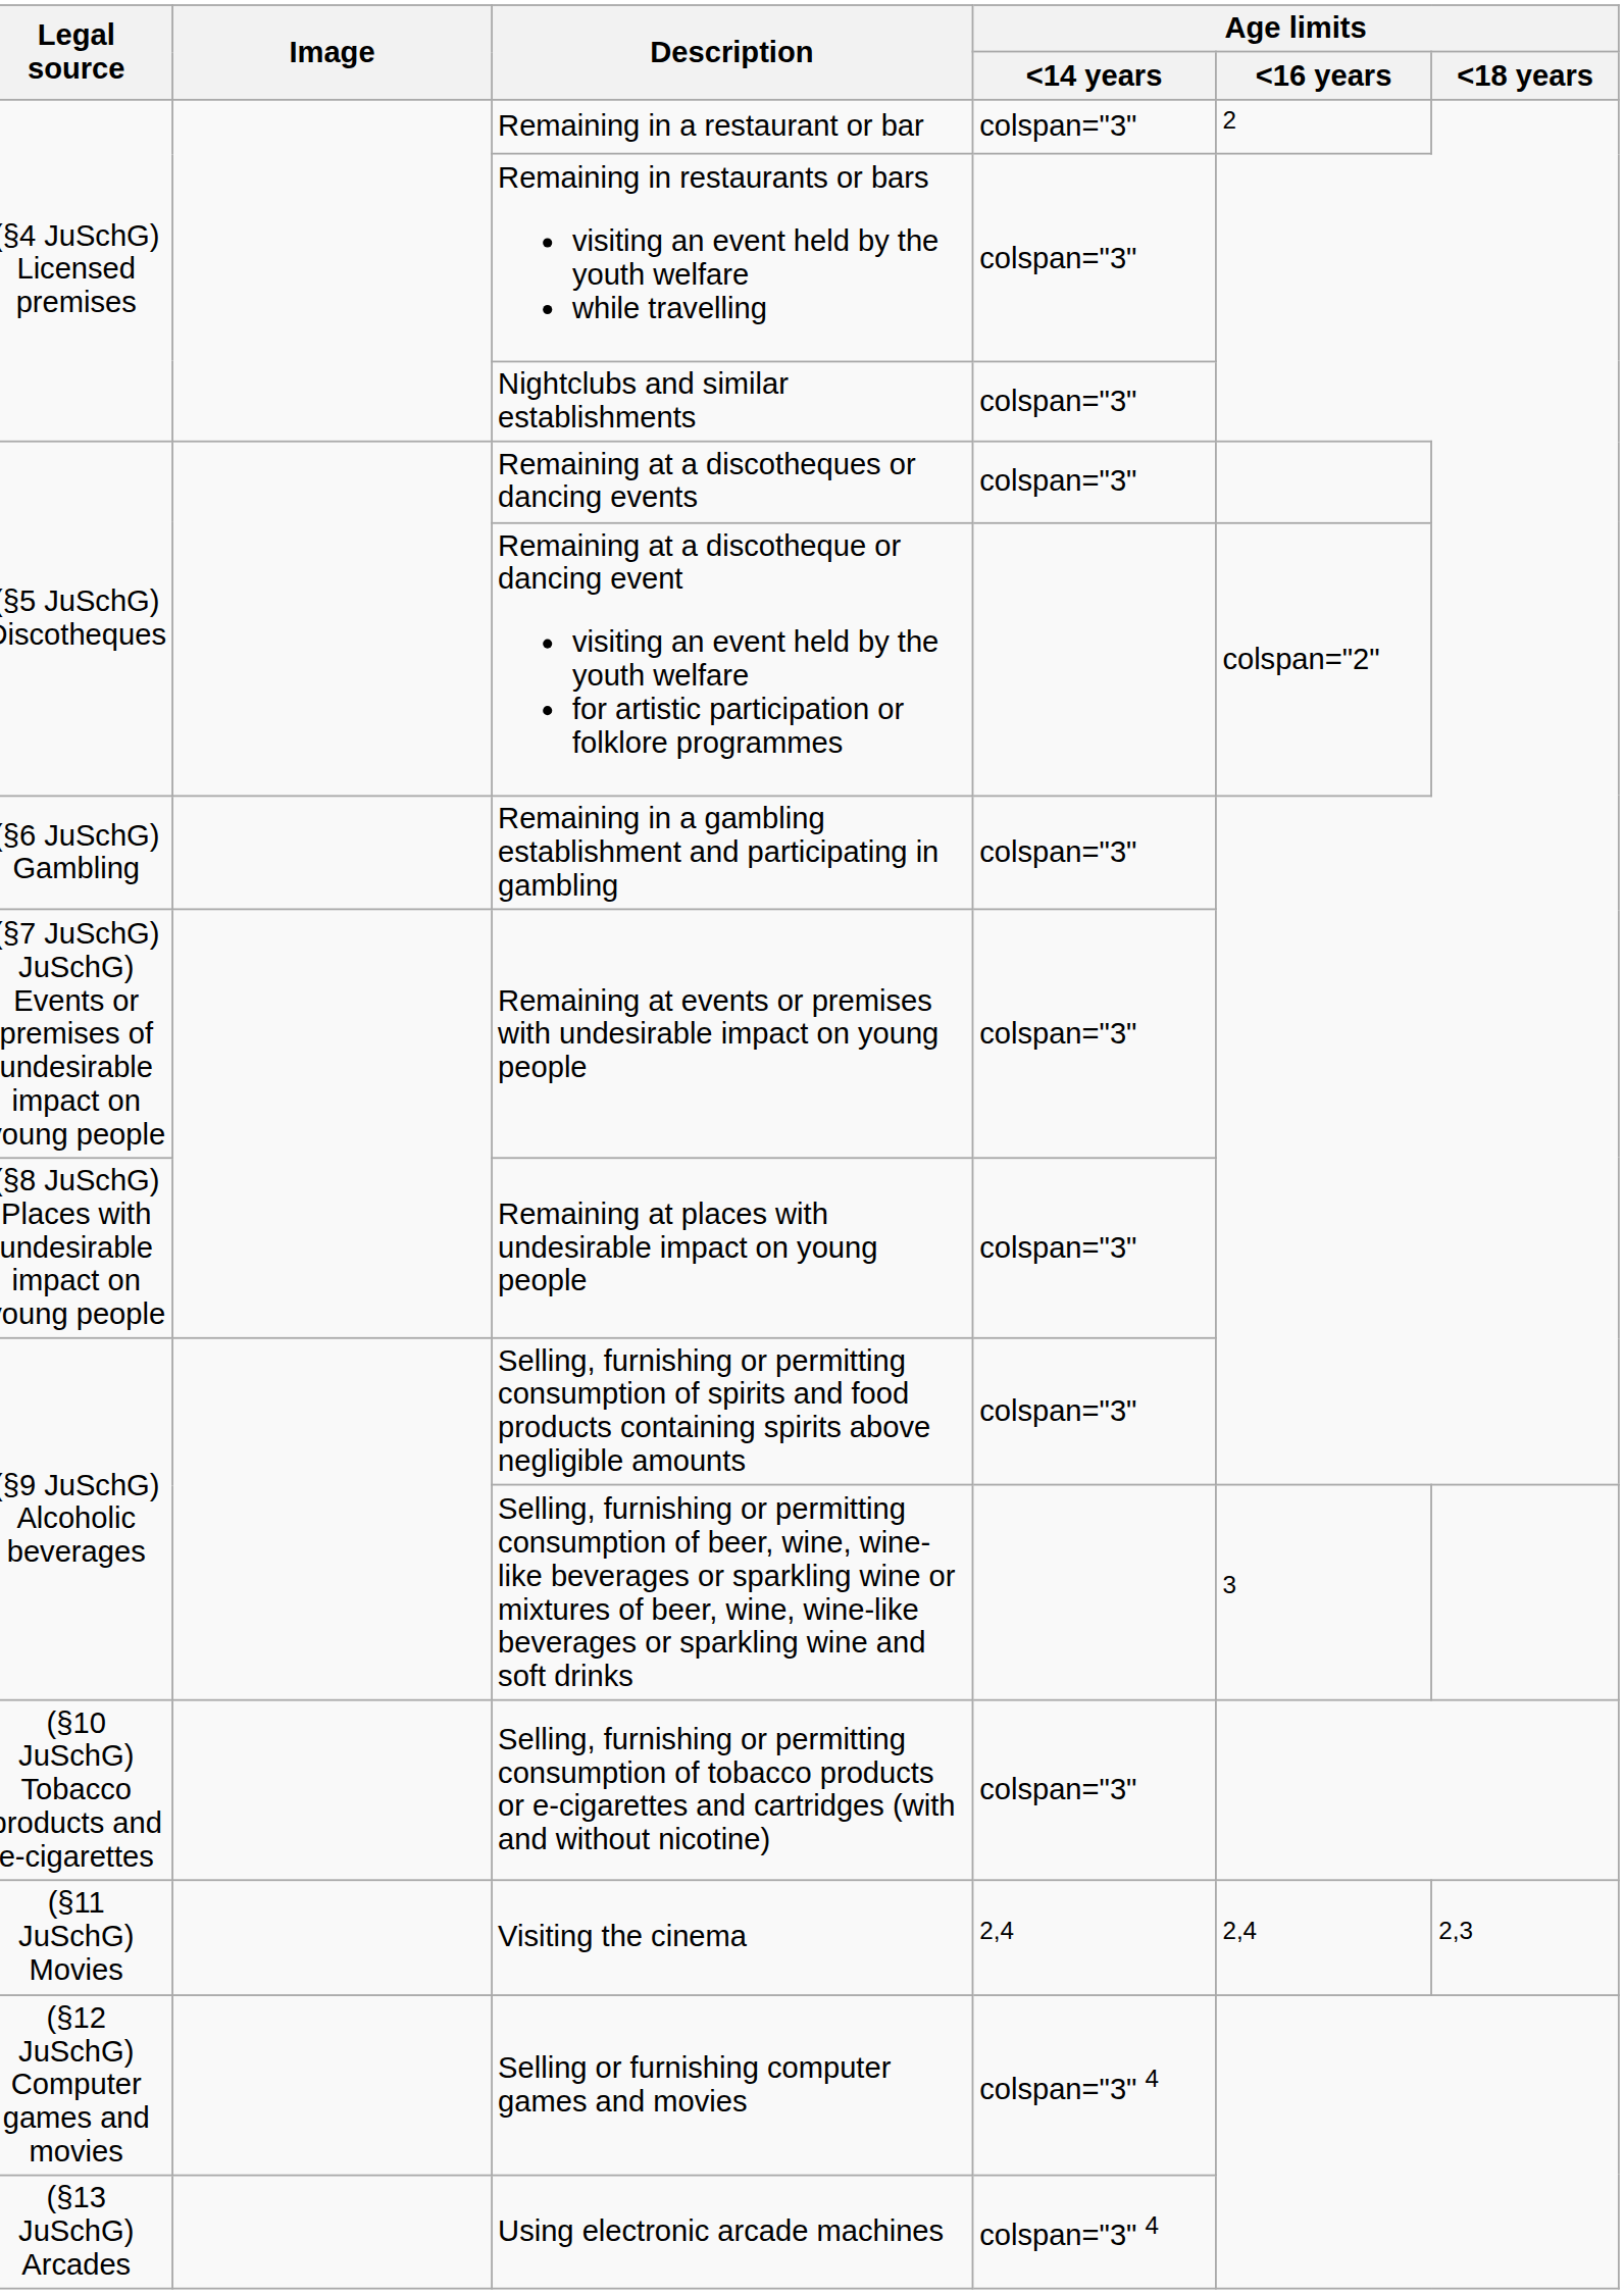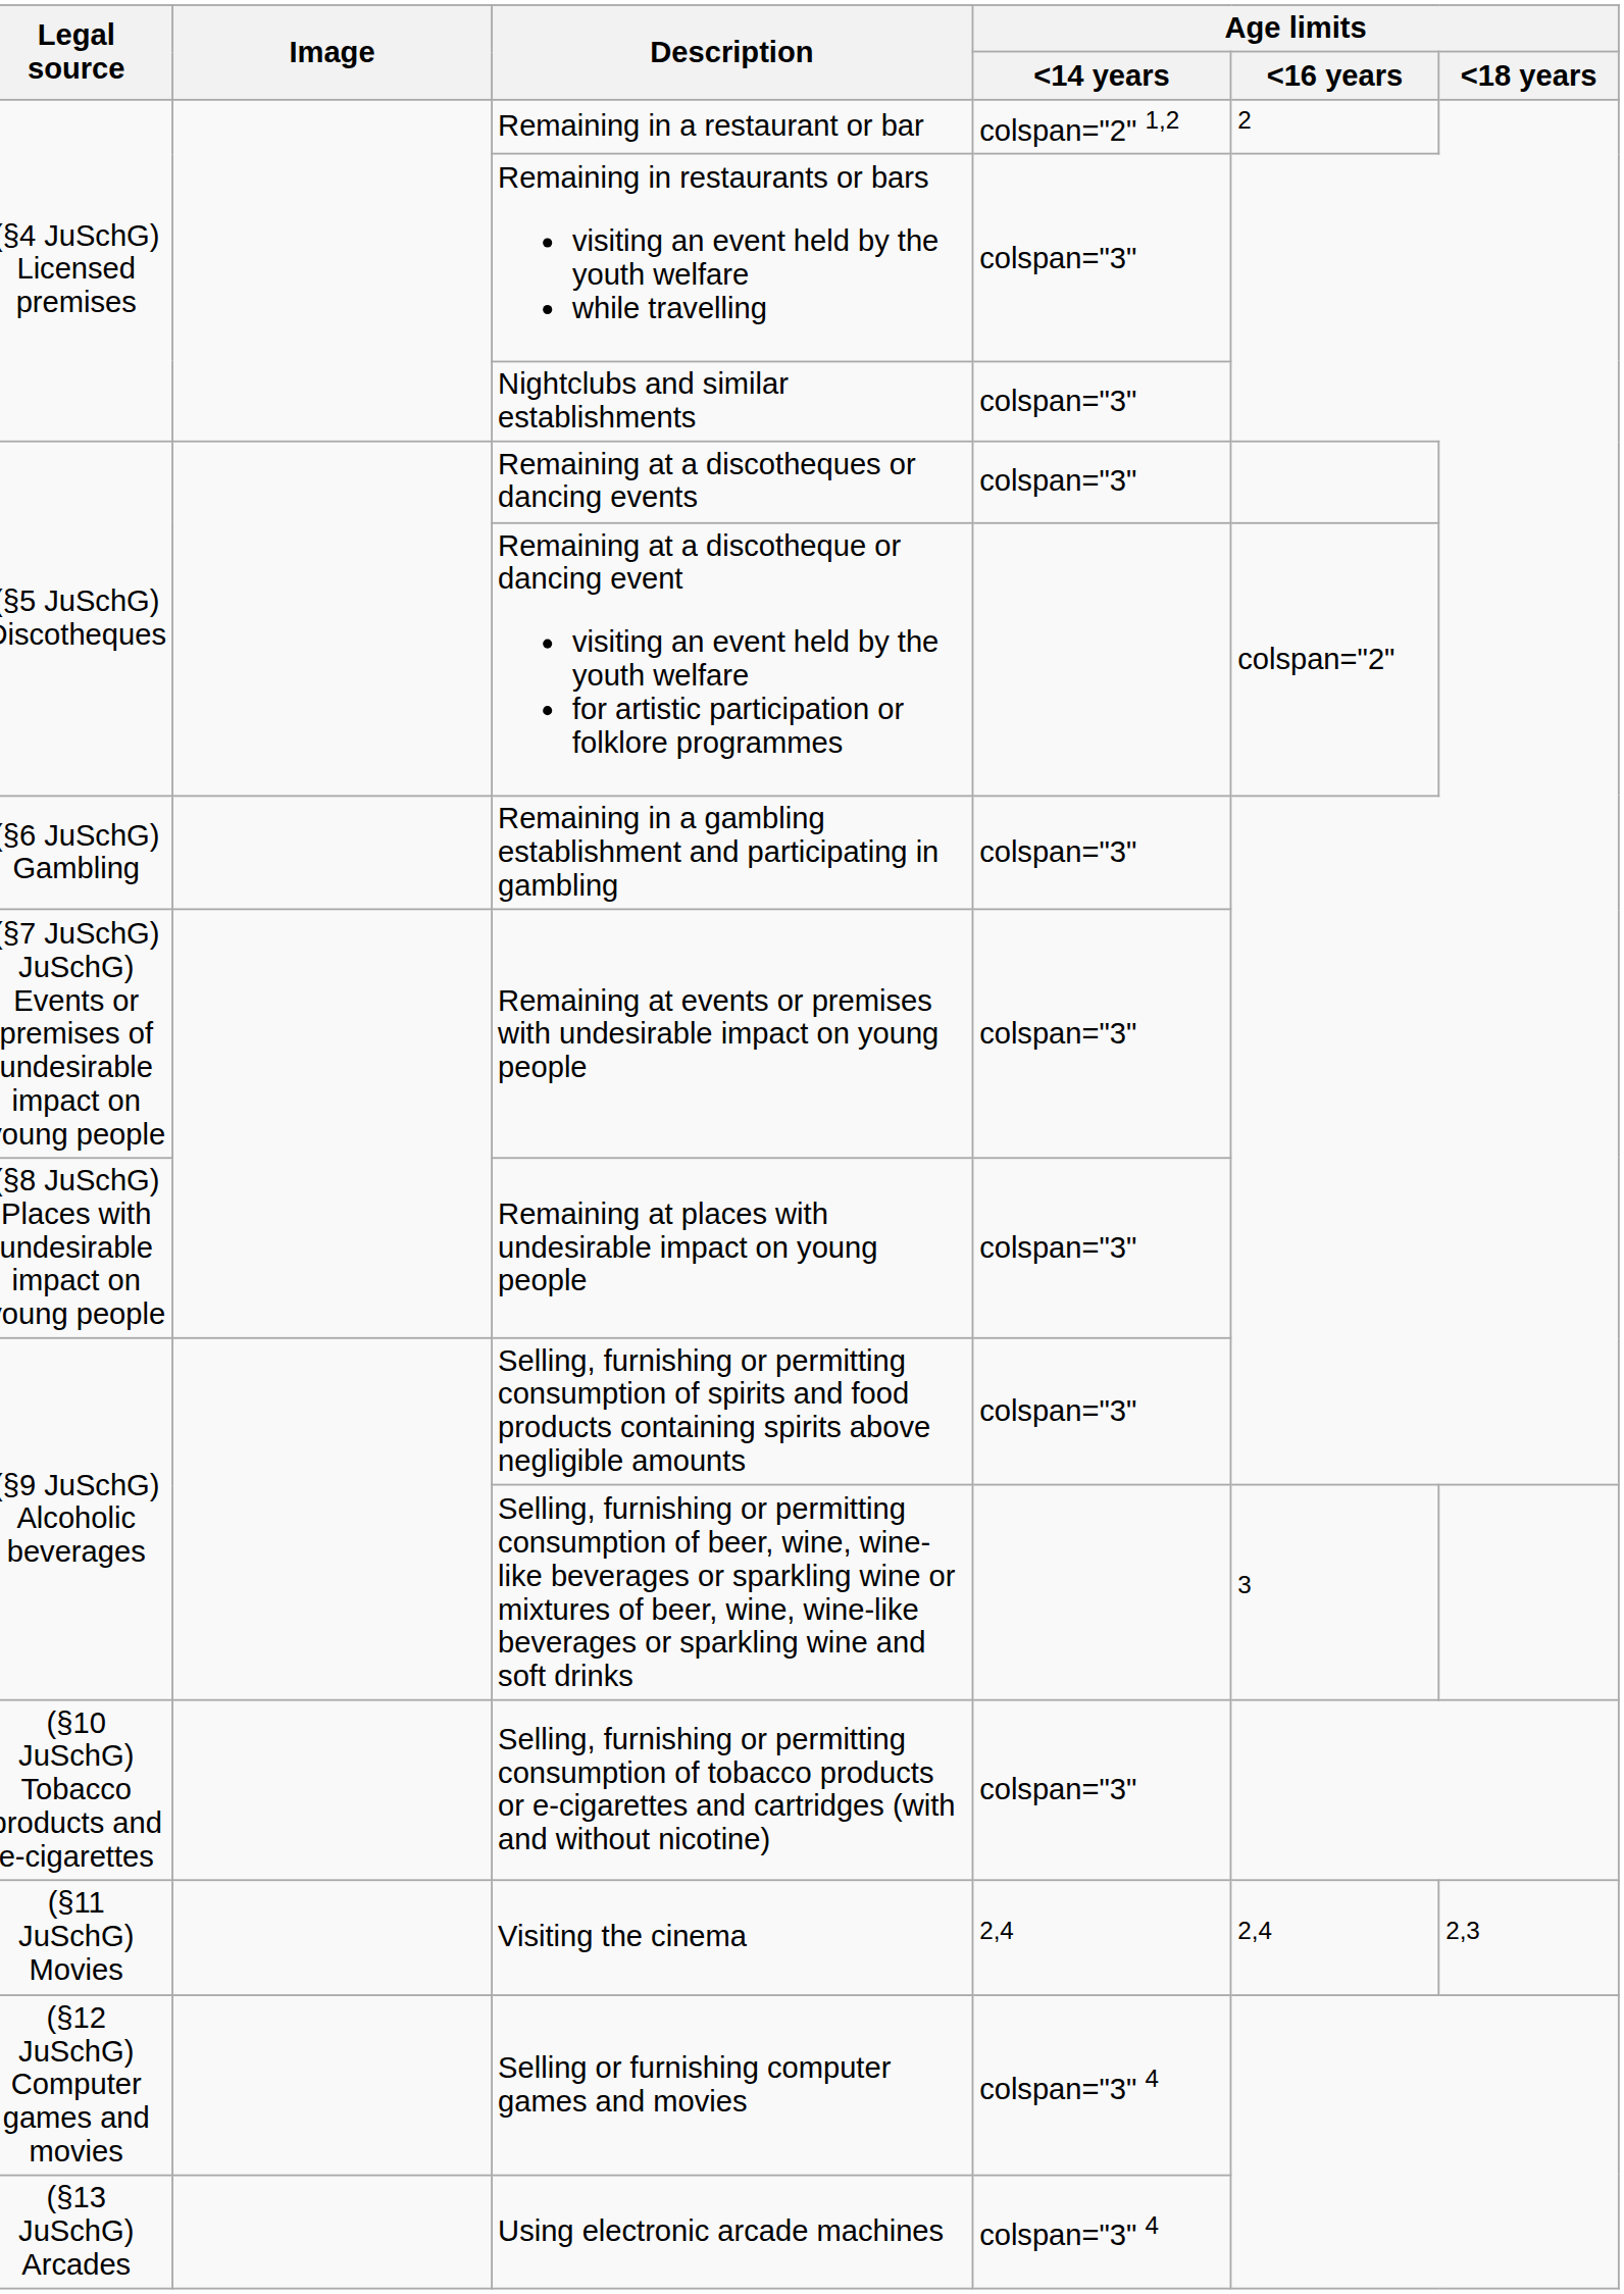Remaining in a restaurant or bar | Age limits / <14 years: colspan="3" -> colspan="2" 1,2
